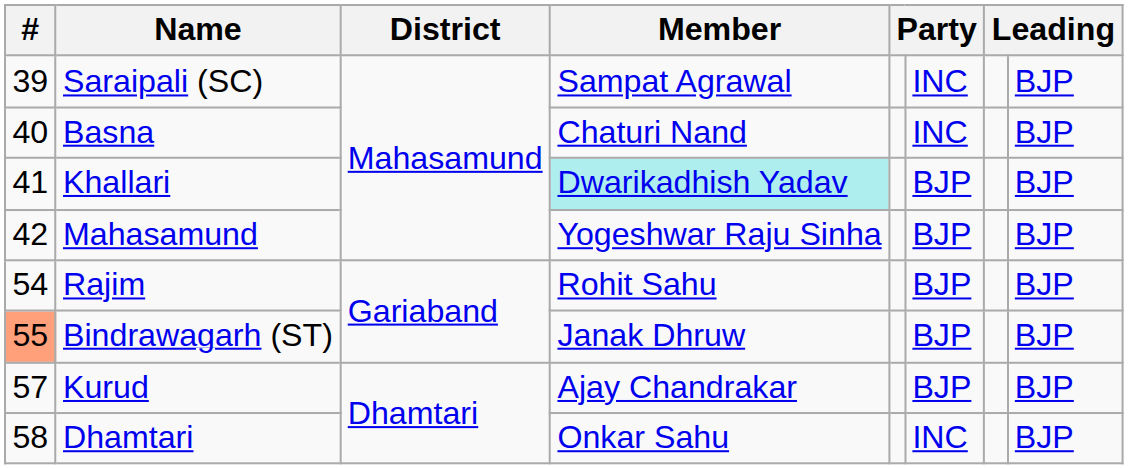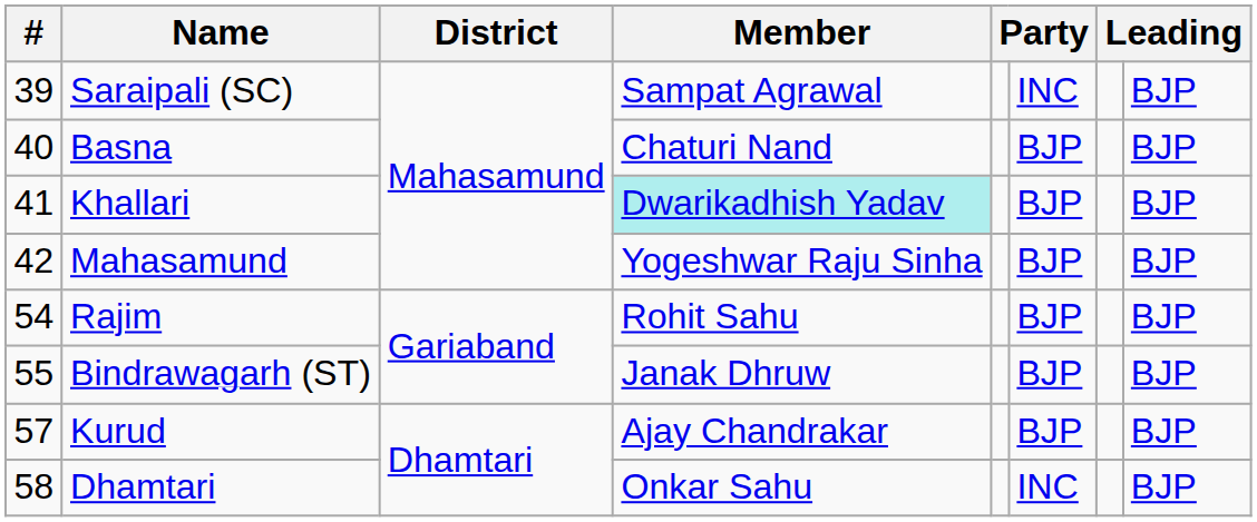Basna | column 6: INC -> BJP
Bindrawagarh (ST) | #: lightsalmon background -> no background
